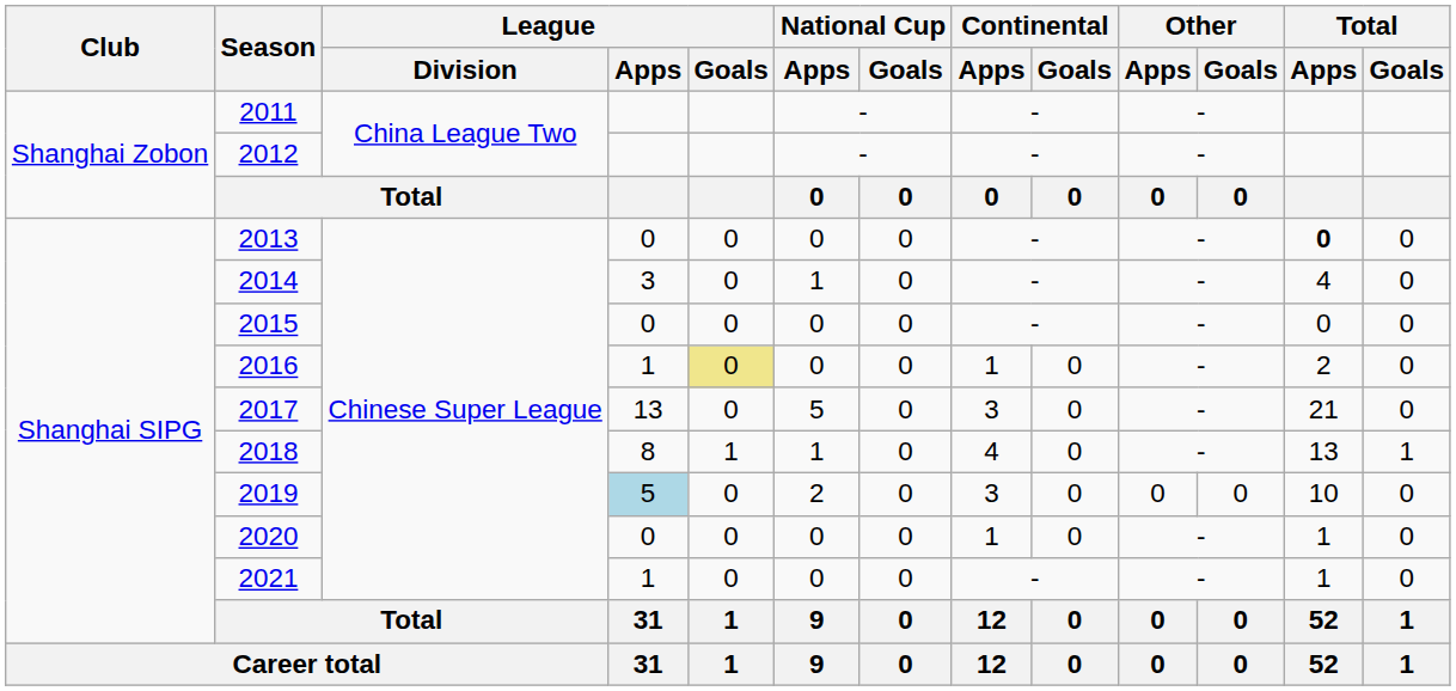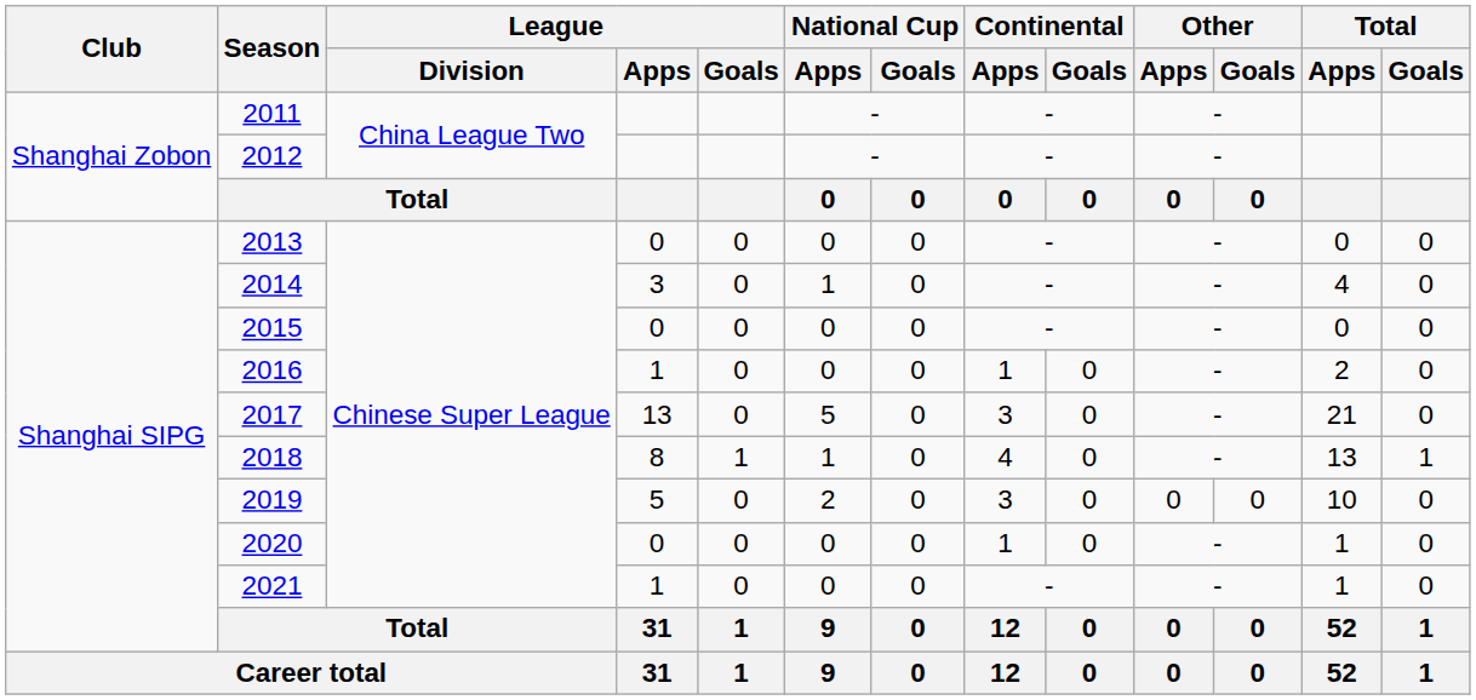2013 | Total / Apps: bold -> normal
2016 | League / Goals: khaki background -> no background
2019 | League / Apps: lightblue background -> no background
